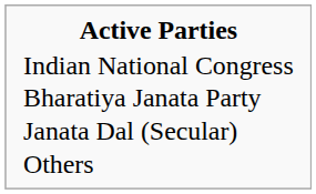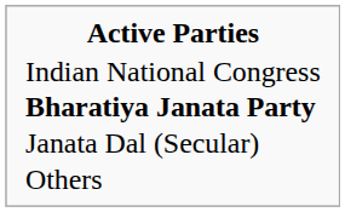row 3 | column 1: normal -> bold
